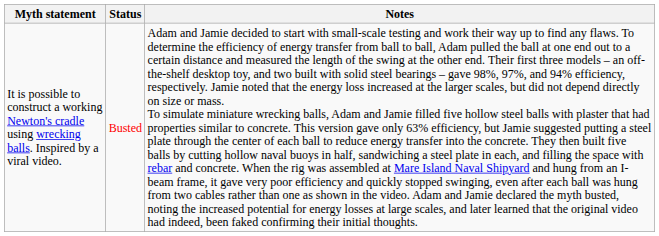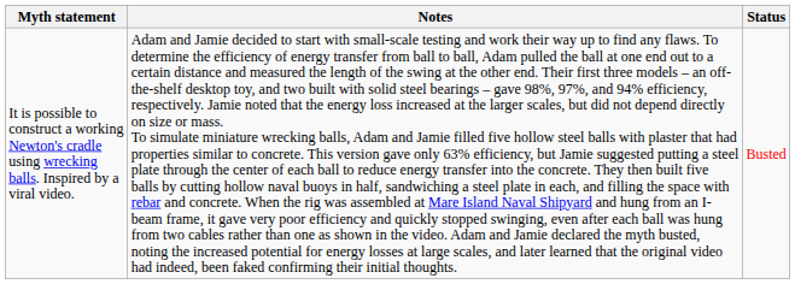columns swapped: Status <-> Notes
